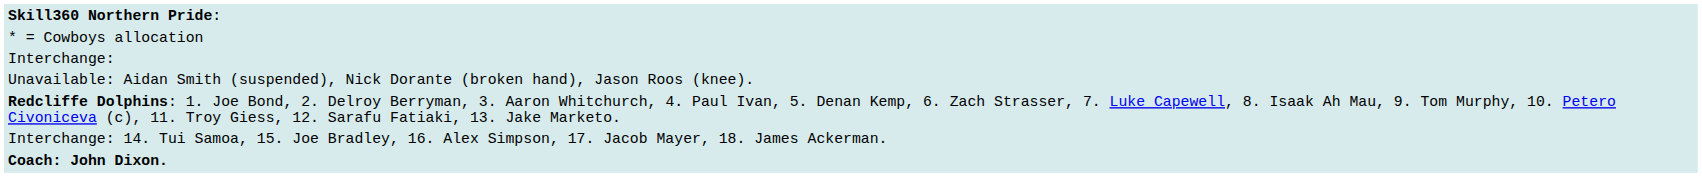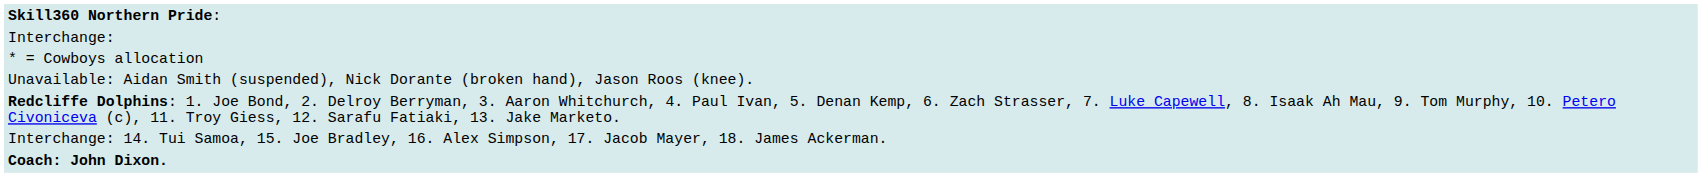row 2 | column 1: * = Cowboys allocation -> Interchange:
row 3 | column 1: Interchange: -> * = Cowboys allocation
